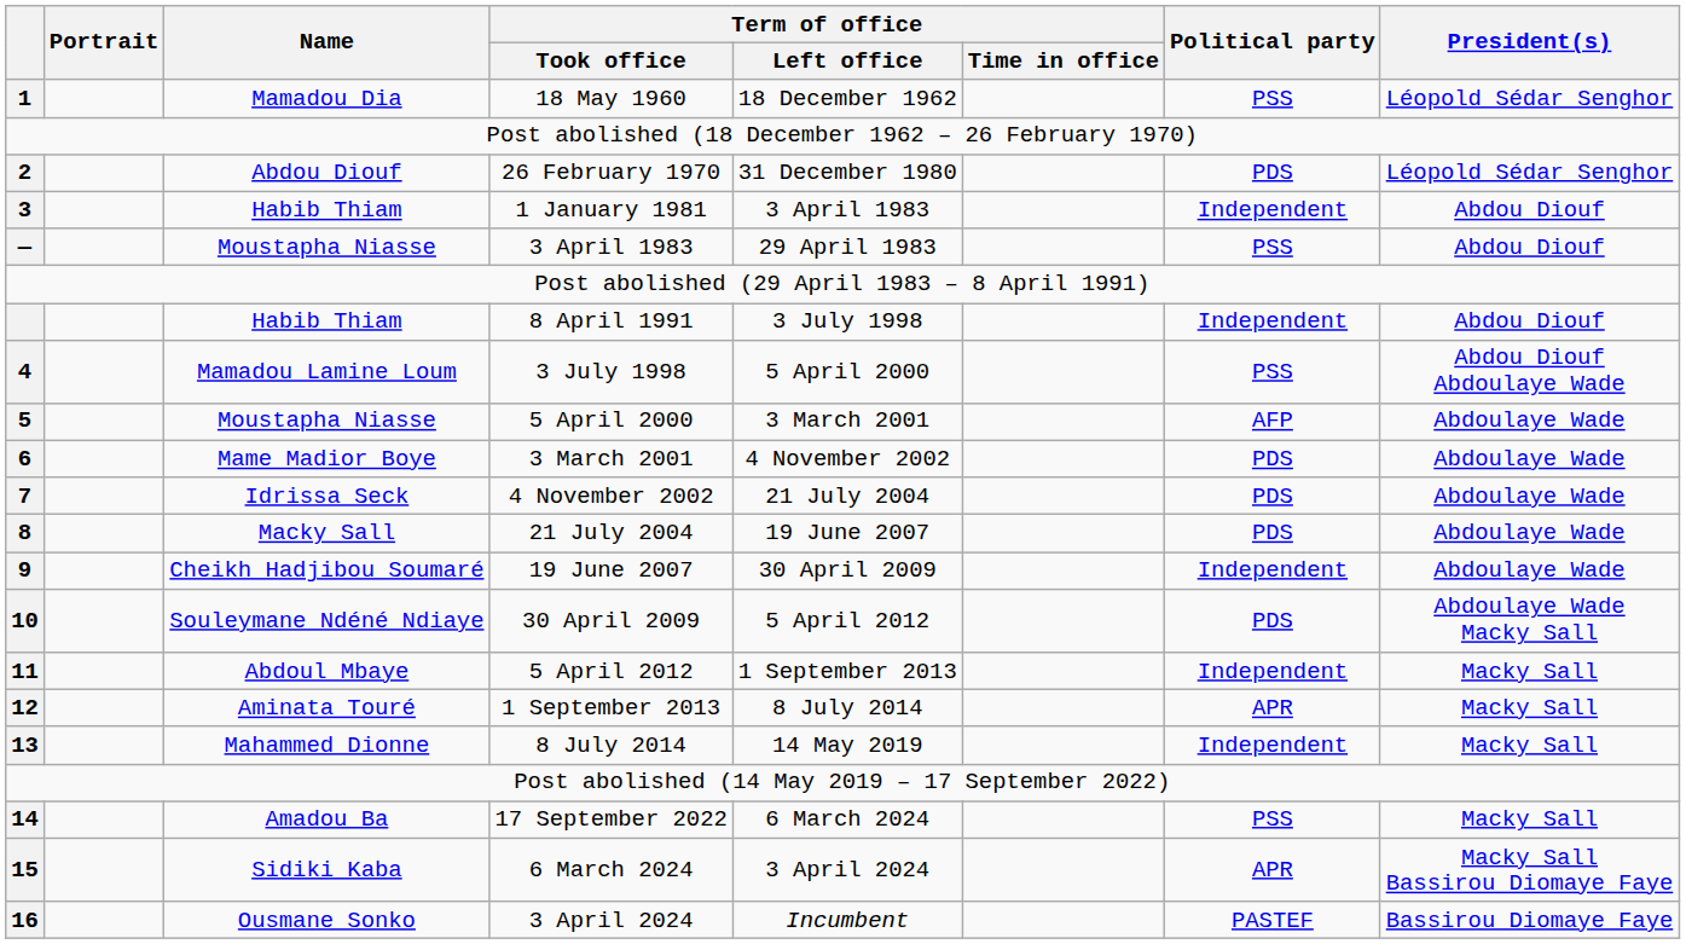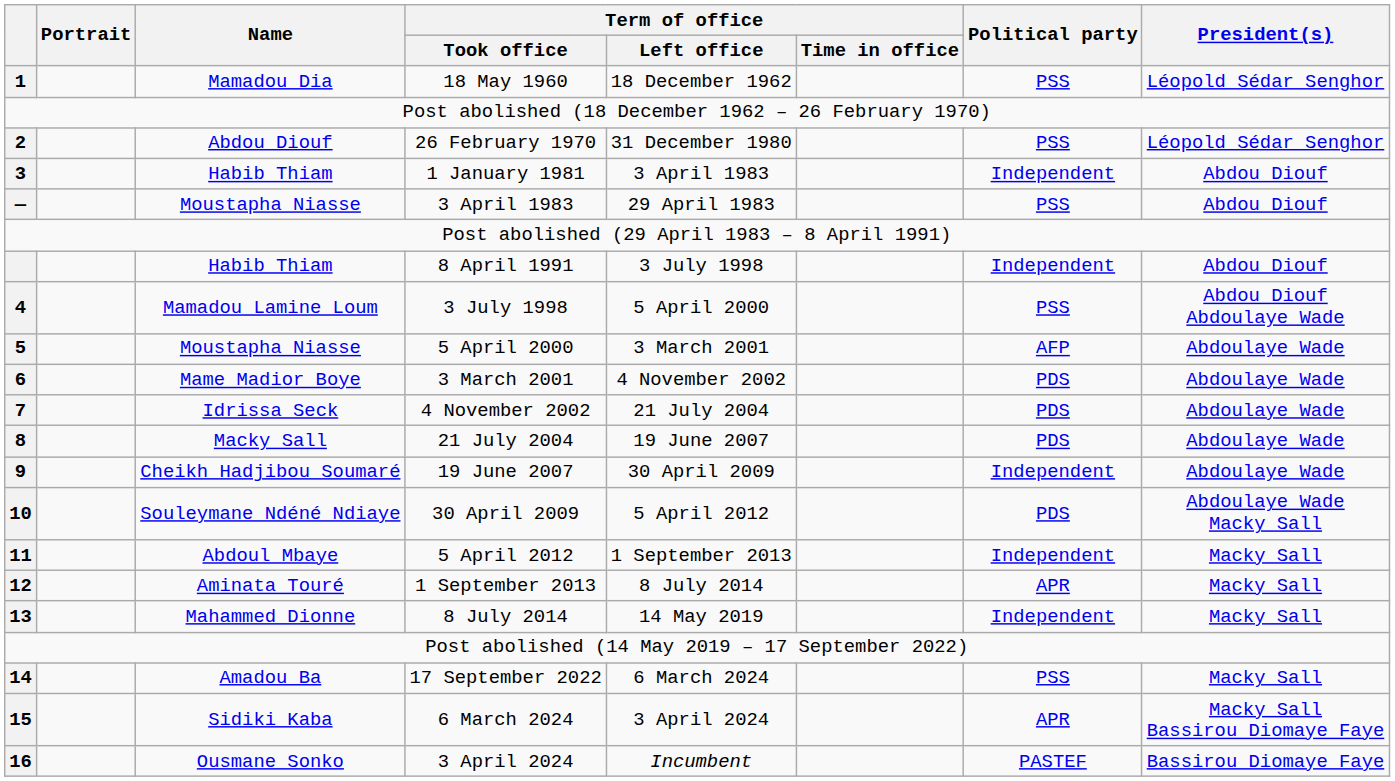26 February 1970 | Political party: PDS -> PSS
